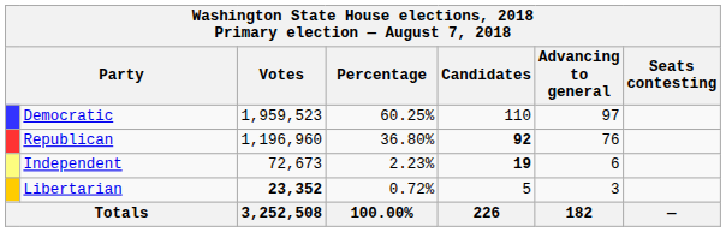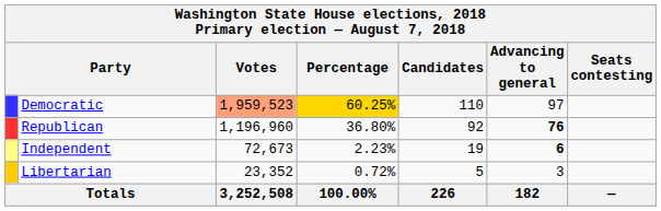Democratic | Votes: no background -> lightsalmon background
Democratic | Percentage: no background -> gold background
Republican | Candidates: bold -> normal
Republican | Advancing to general: normal -> bold
Independent | Candidates: bold -> normal
Independent | Advancing to general: normal -> bold
Libertarian | Votes: bold -> normal
